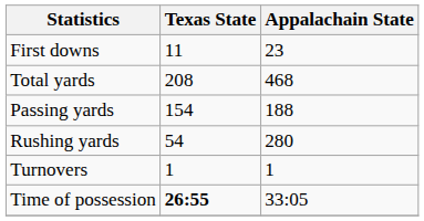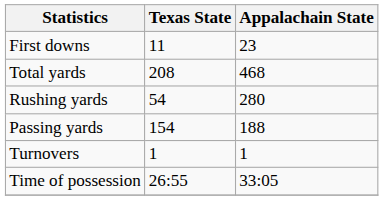rows swapped: Rushing yards <-> Passing yards
Time of possession | Texas State: bold -> normal
